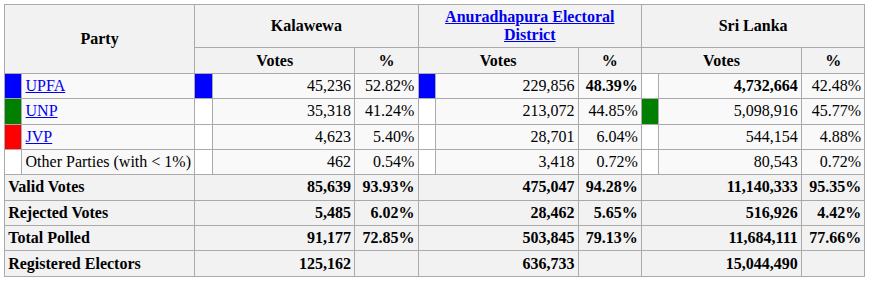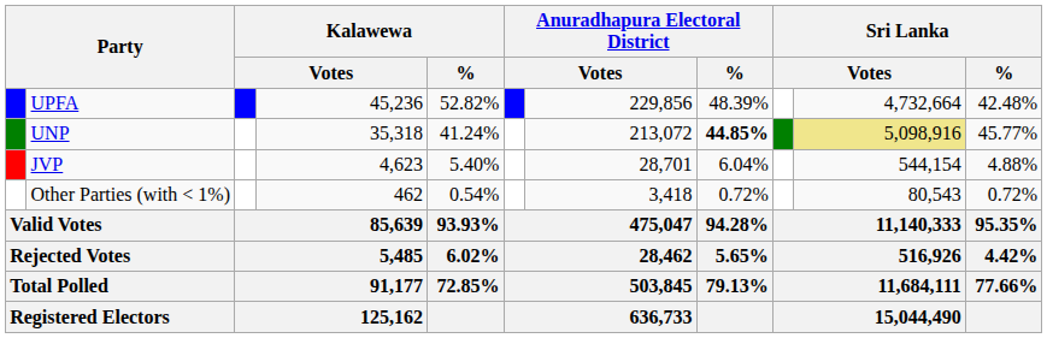UPFA | Anuradhapura Electoral District / %: bold -> normal
UPFA | column 10: bold -> normal
UNP | Anuradhapura Electoral District / %: normal -> bold
UNP | column 10: no background -> khaki background
